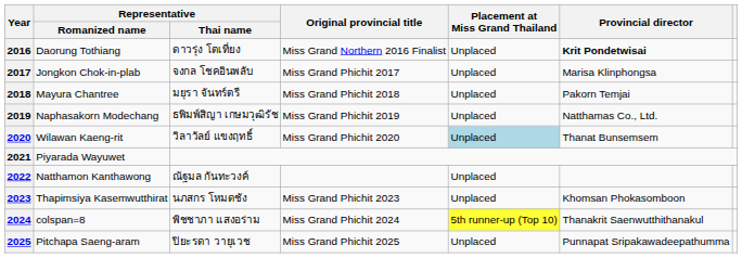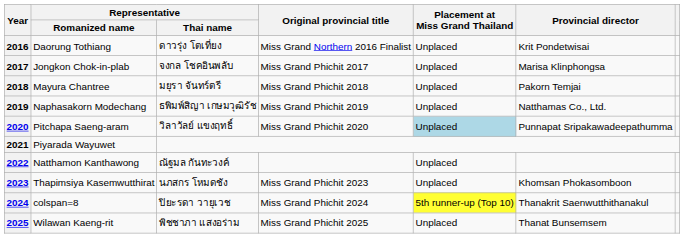2016 | Provincial director: bold -> normal
2020 | Representative / Romanized name: Wilawan Kaeng-rit -> Pitchapa Saeng-aram
2020 | Provincial director: Thanat Bunsemsem -> Punnapat Sripakawadeepathumma
2024 | Representative / Thai name: พิชชาภา แสงอร่าม -> ปิยะรดา วายุเวช
2025 | Representative / Romanized name: Pitchapa Saeng-aram -> Wilawan Kaeng-rit
2025 | Representative / Thai name: ปิยะรดา วายุเวช -> พิชชาภา แสงอร่าม
2025 | Provincial director: Punnapat Sripakawadeepathumma -> Thanat Bunsemsem
